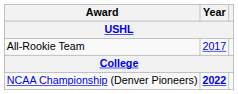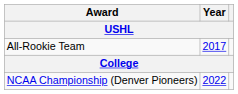NCAA Championship (Denver Pioneers) | Year: bold -> normal
